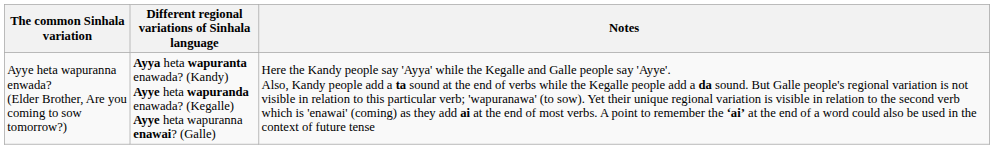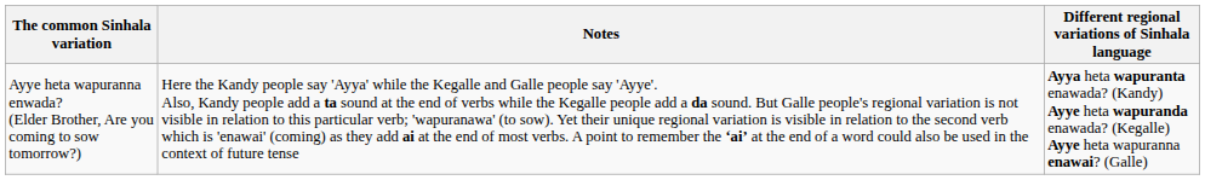columns swapped: Different regional variations of Sinhala language <-> Notes
